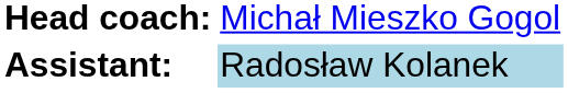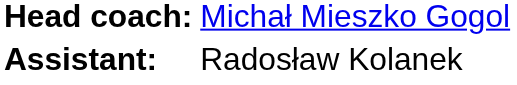Assistant: | column 2: lightblue background -> no background
